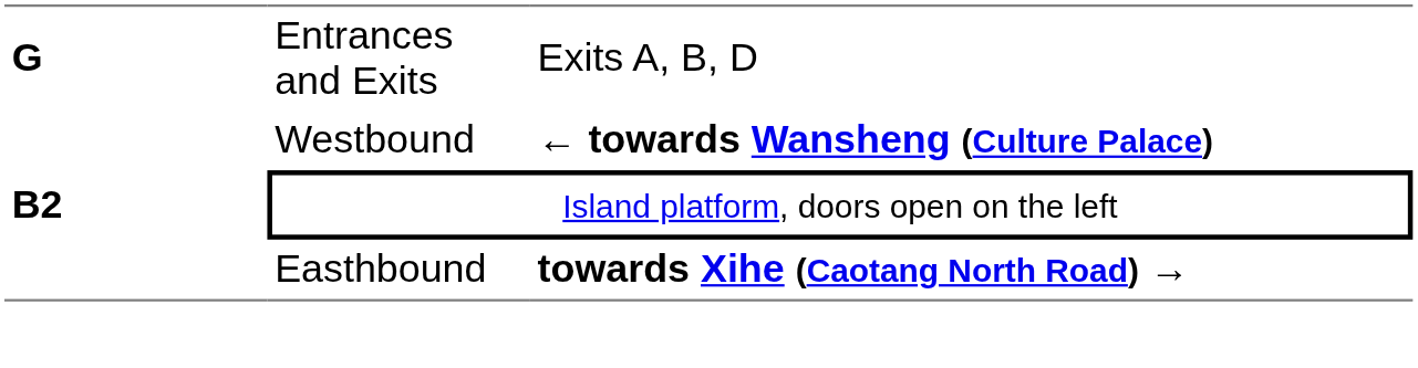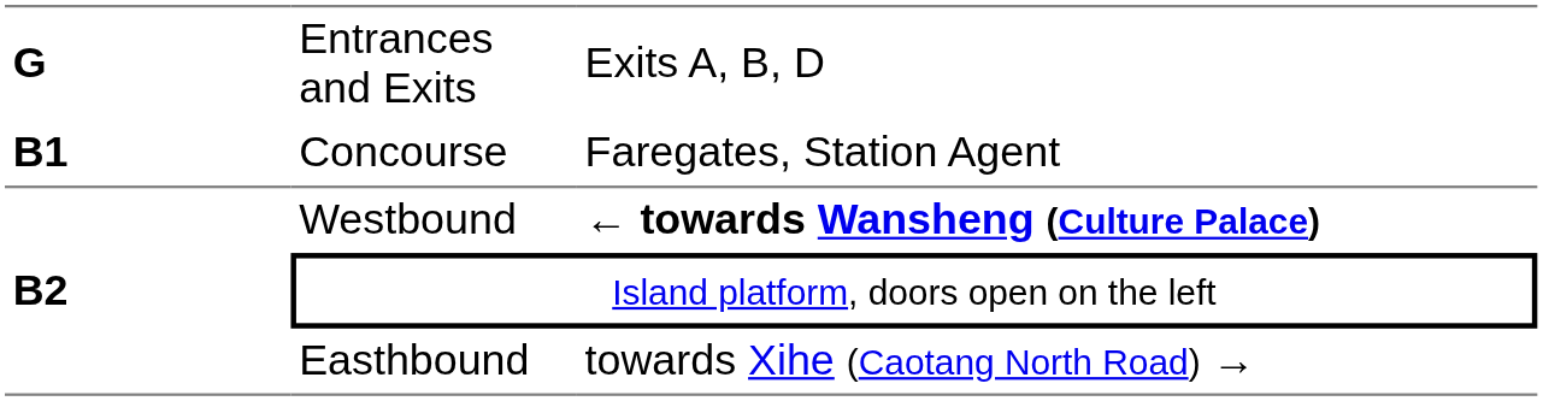+ row: B1 | Concourse | Faregates, Station Agent
Easthbound | column 3: bold -> normal
